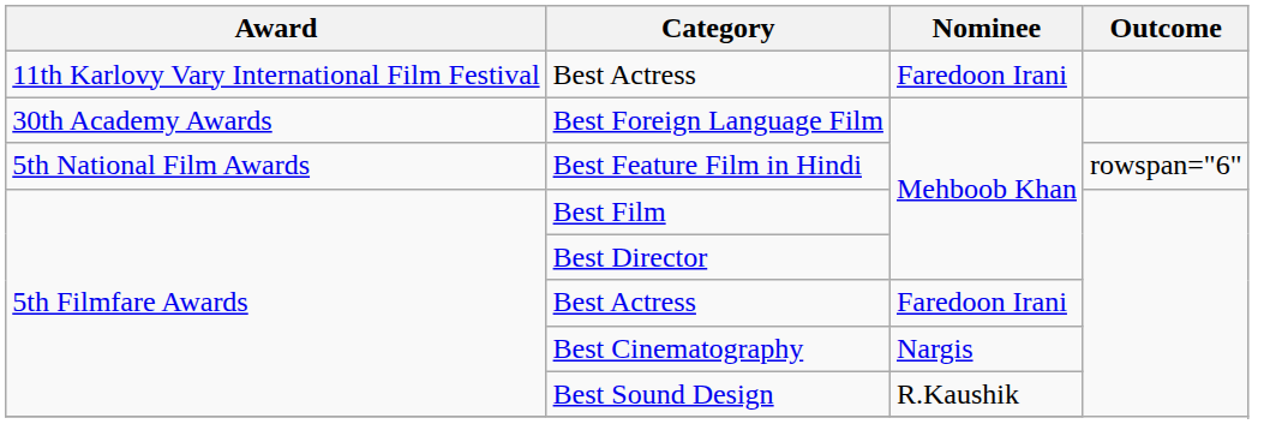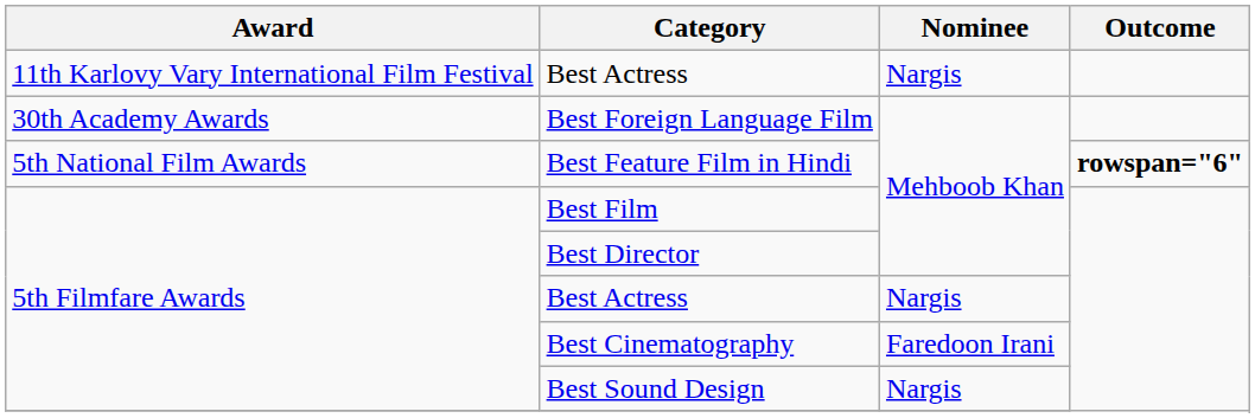11th Karlovy Vary International Film Festival / Best Actress | Nominee: Faredoon Irani -> Nargis
Best Feature Film in Hindi | Outcome: normal -> bold
5th Filmfare Awards / Best Actress | Nominee: Faredoon Irani -> Nargis
Best Cinematography | Nominee: Nargis -> Faredoon Irani
Best Sound Design | Nominee: R.Kaushik -> Nargis
